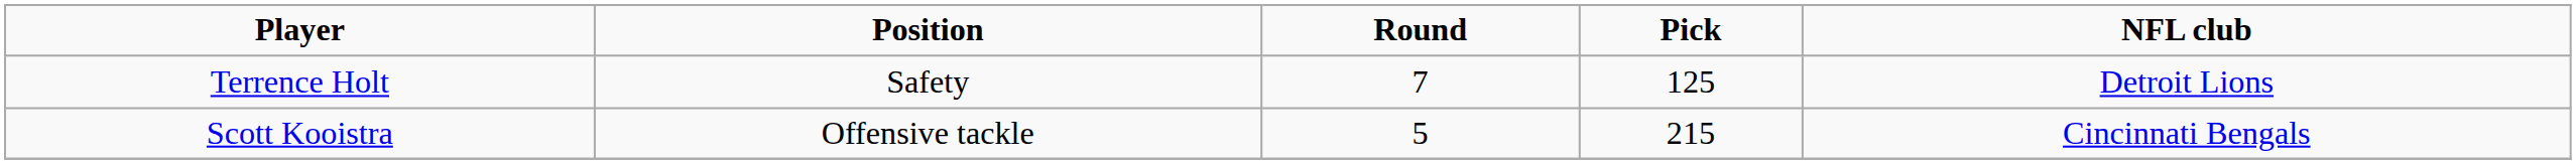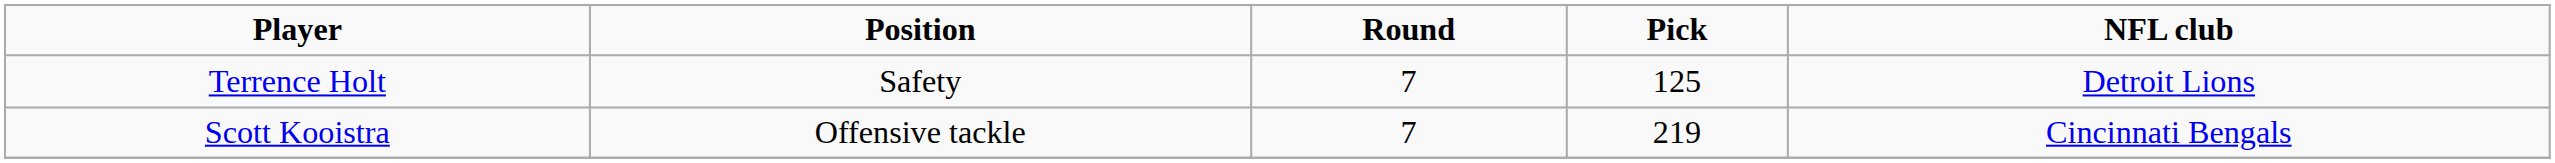Scott Kooistra | Round: 5 -> 7
Scott Kooistra | Pick: 215 -> 219
